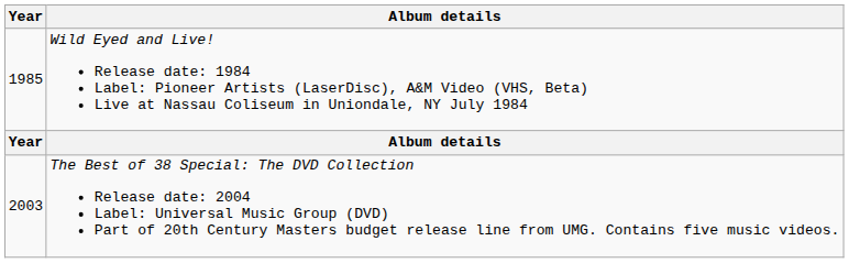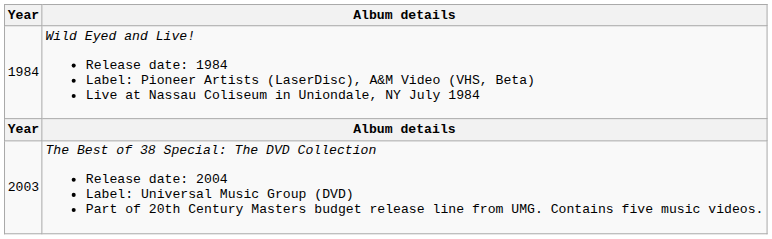row 2 | Year: 1985 -> 1984
